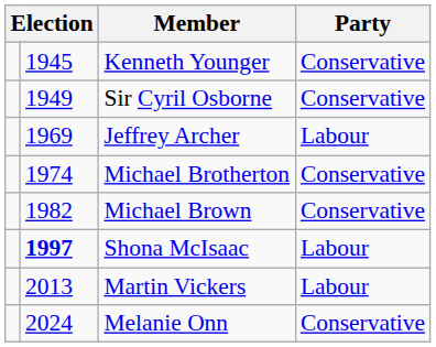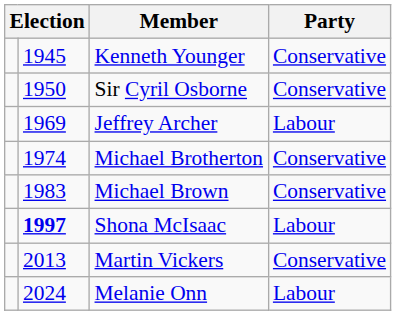Sir Cyril Osborne | column 2: 1949 -> 1950
Michael Brown | column 2: 1982 -> 1983
Martin Vickers | Party: Labour -> Conservative
Melanie Onn | Party: Conservative -> Labour
